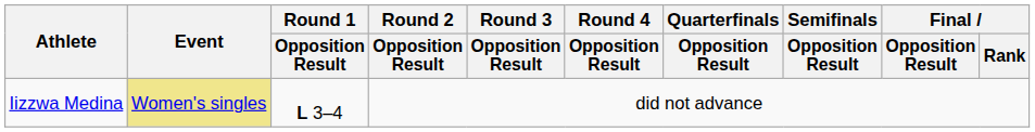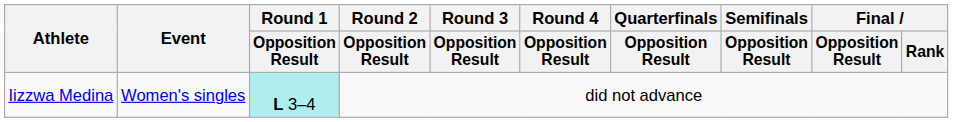Iizzwa Medina | Event: khaki background -> no background
Iizzwa Medina | Round 1 / Opposition Result: no background -> paleturquoise background
